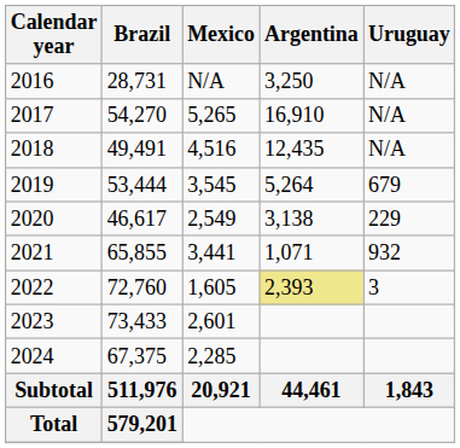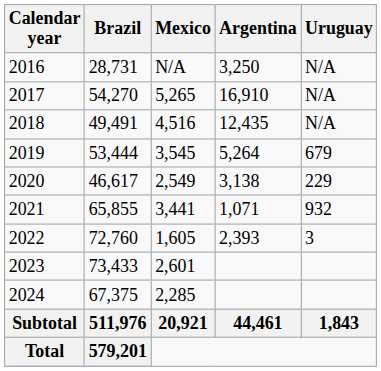2022 | Argentina: khaki background -> no background
